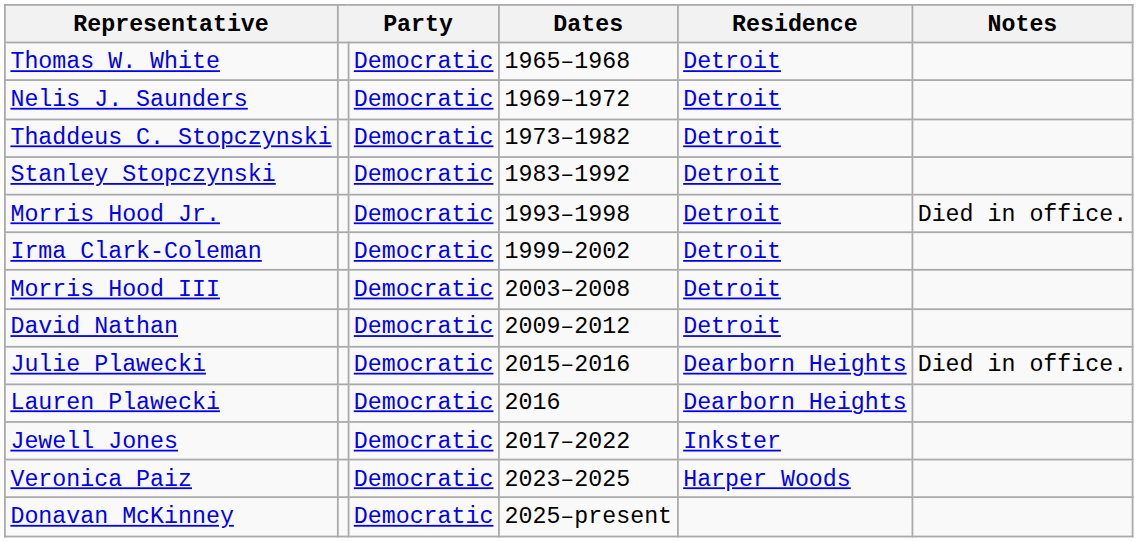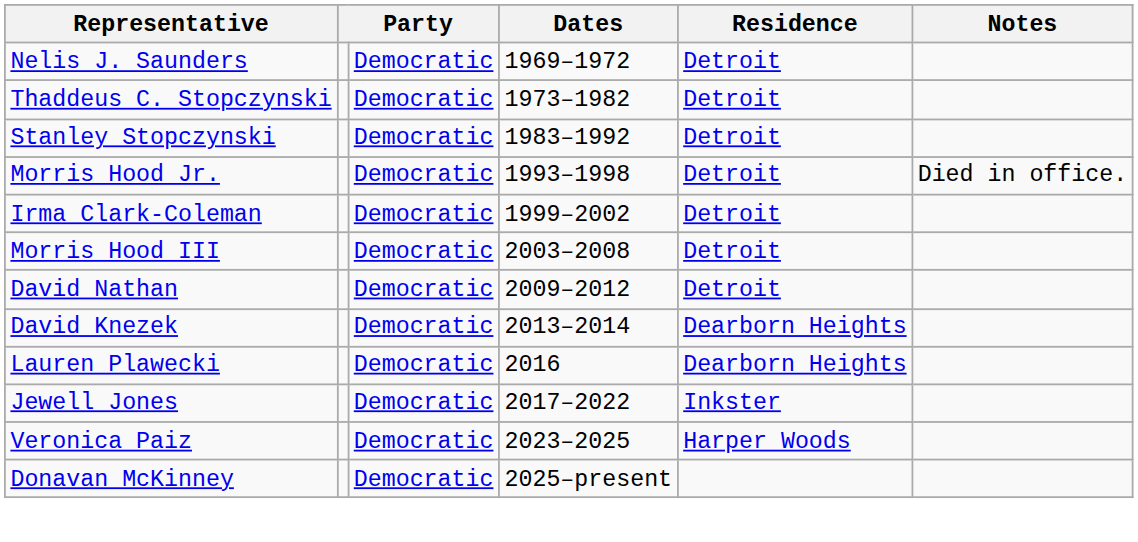- row: Thomas W. White | Democratic | 1965–1968 | Detroit
+ row: David Knezek | Democratic | 2013–2014 | Dearborn Heights
- row: Julie Plawecki | Democratic | 2015–2016 | Dearborn Heights | Died in office.
